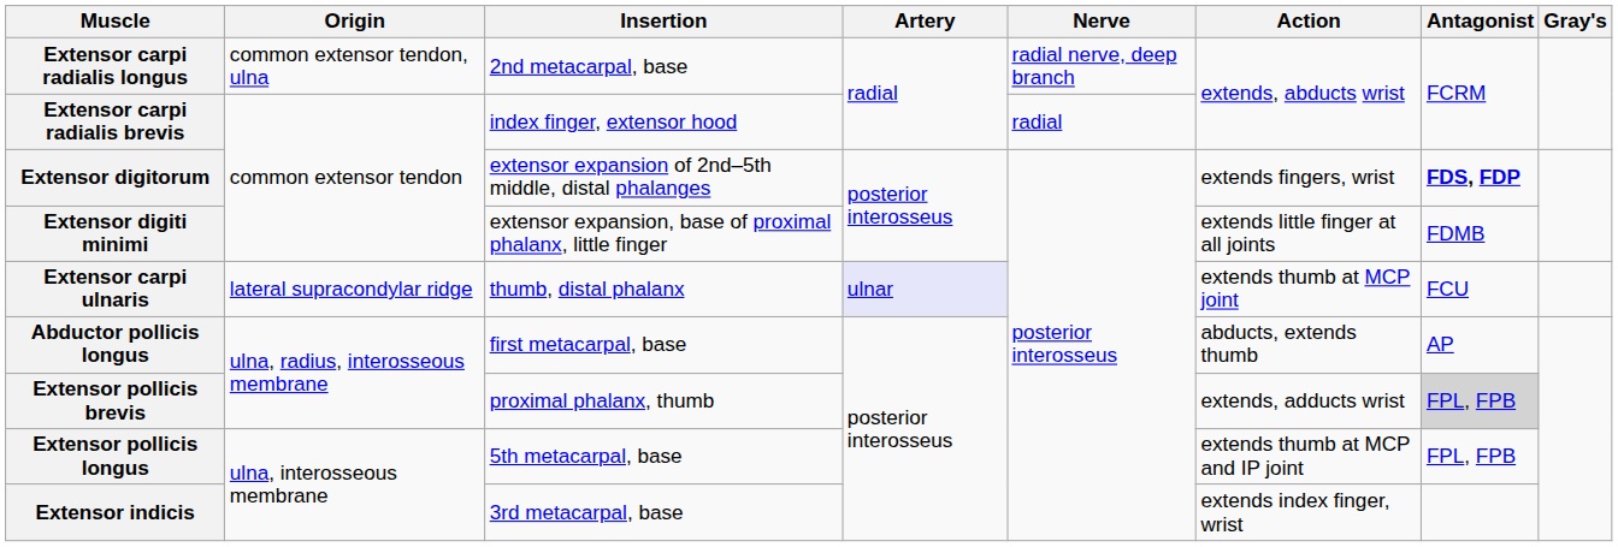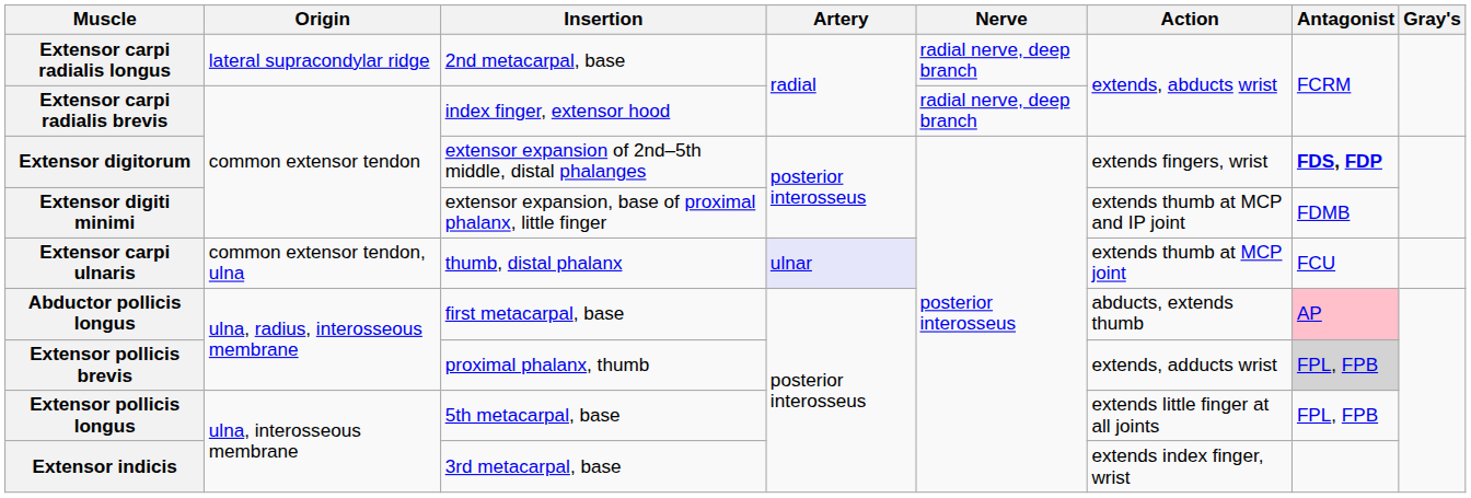Extensor carpi radialis longus | Origin: common extensor tendon, ulna -> lateral supracondylar ridge
Extensor carpi radialis brevis | Nerve: radial -> radial nerve, deep branch
Extensor digiti minimi | Action: extends little finger at all joints -> extends thumb at MCP and IP joint
Extensor carpi ulnaris | Origin: lateral supracondylar ridge -> common extensor tendon, ulna
Abductor pollicis longus | Antagonist: no background -> pink background
Extensor pollicis longus | Action: extends thumb at MCP and IP joint -> extends little finger at all joints
